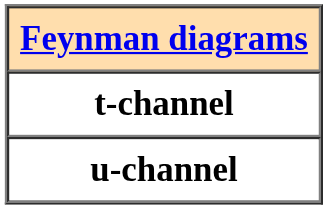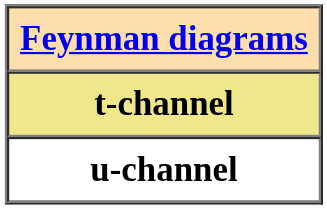row 2 | column 1: no background -> khaki background
